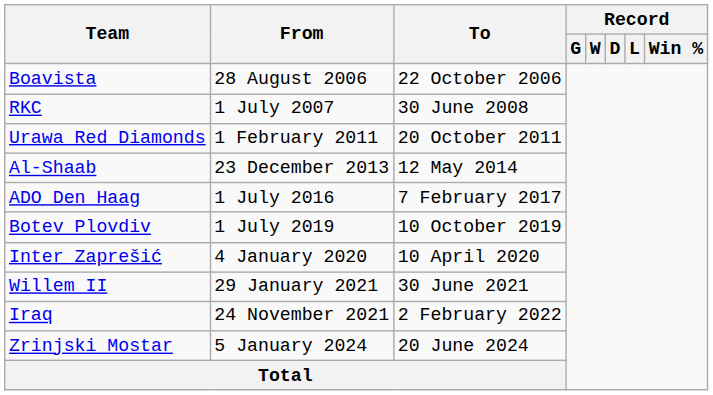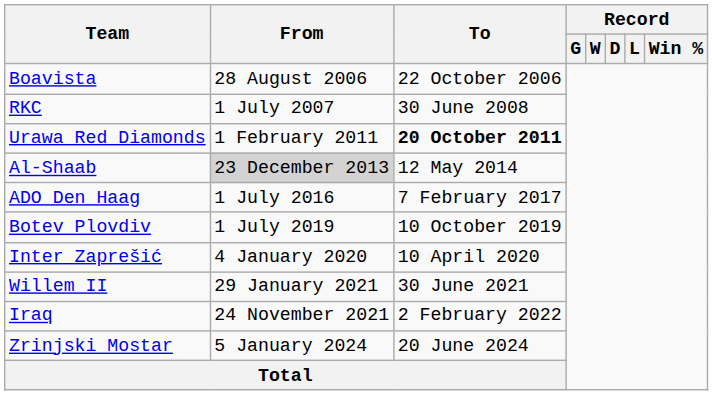Urawa Red Diamonds | To: normal -> bold
Al-Shaab | From: no background -> lightgrey background
